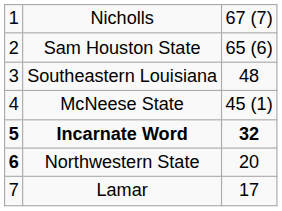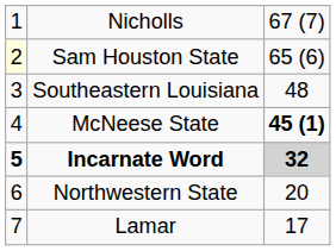Sam Houston State | column 1: no background -> lightyellow background
McNeese State | column 3: normal -> bold
Incarnate Word | column 3: no background -> lightgrey background
Northwestern State | column 1: bold -> normal
